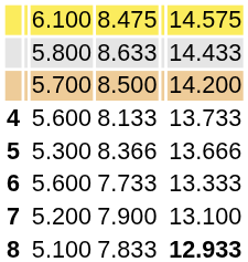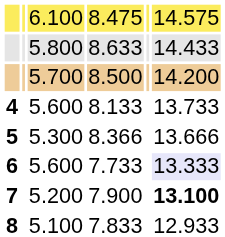7.733 | column 4: no background -> lavender background
7.900 | column 4: normal -> bold
7.833 | column 4: bold -> normal
